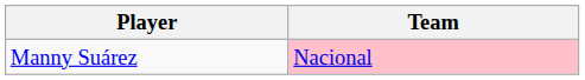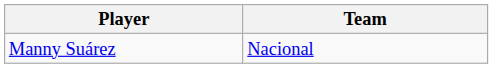Manny Suárez | Team: pink background -> no background
